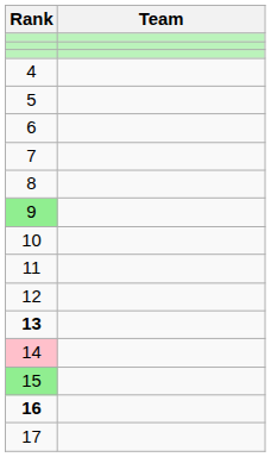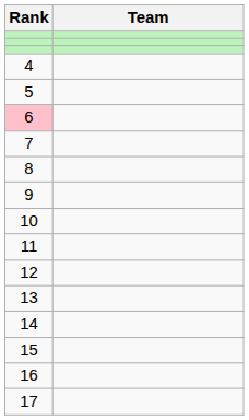row 7 | Rank: no background -> pink background
row 10 | Rank: lightgreen background -> no background
row 14 | Rank: bold -> normal
row 15 | Rank: pink background -> no background
row 16 | Rank: lightgreen background -> no background
row 17 | Rank: bold -> normal
